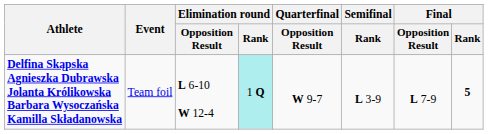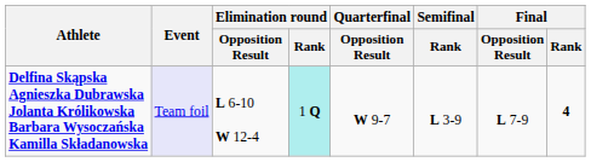row 3 | Event: no background -> lavender background
row 3 | Final / Rank: 5 -> 4
